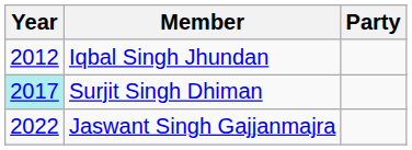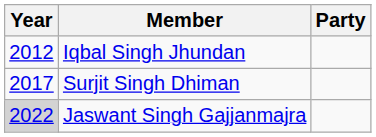Surjit Singh Dhiman | Year: paleturquoise background -> no background
Jaswant Singh Gajjanmajra | Year: no background -> lightgrey background
